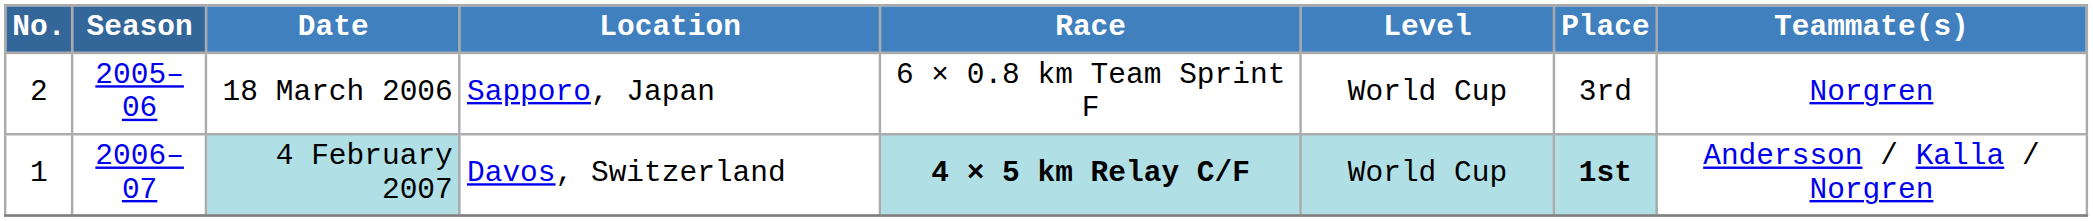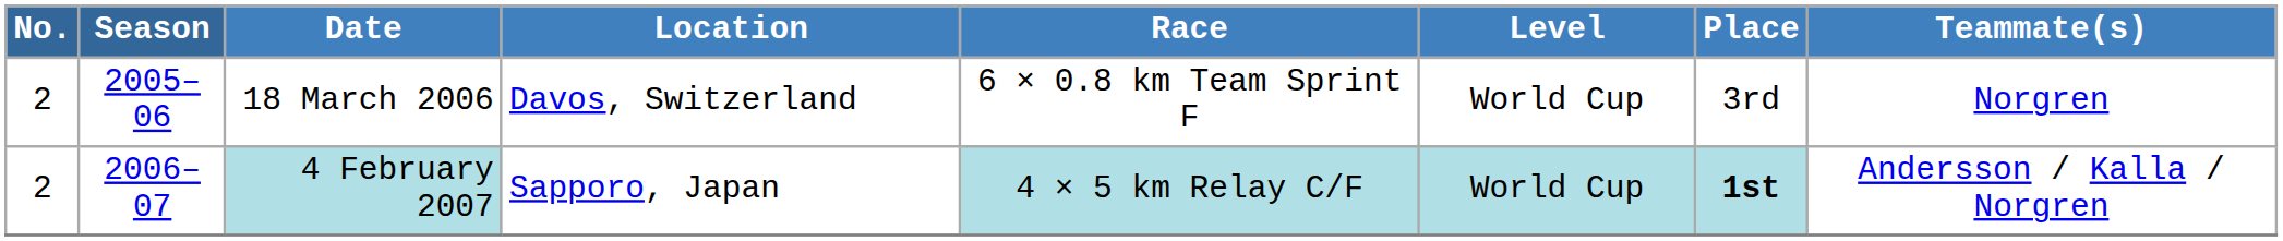18 March 2006 | Location: Sapporo, Japan -> Davos, Switzerland
4 February 2007 | No.: 1 -> 2
4 February 2007 | Location: Davos, Switzerland -> Sapporo, Japan
4 February 2007 | Race: bold -> normal
